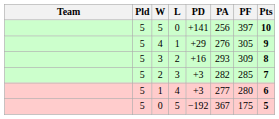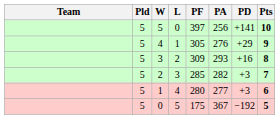columns swapped: PF <-> PD
